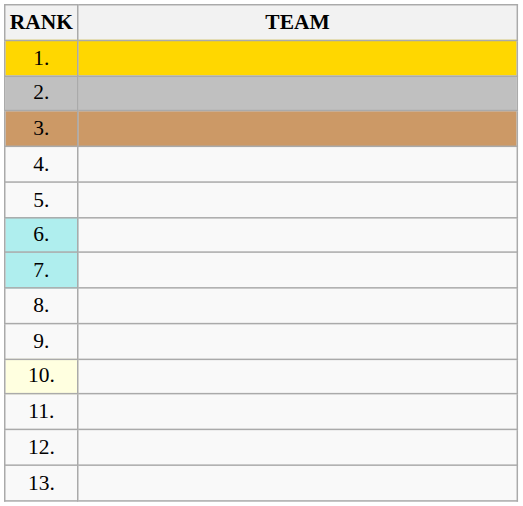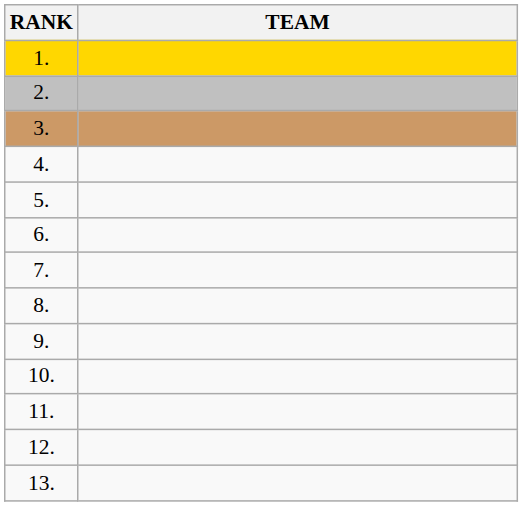6. | RANK: paleturquoise background -> no background
7. | RANK: paleturquoise background -> no background
10. | RANK: lightyellow background -> no background
